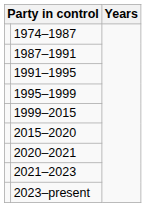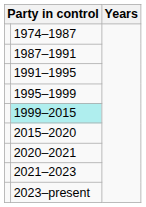1999–2015 | column 2: no background -> paleturquoise background
